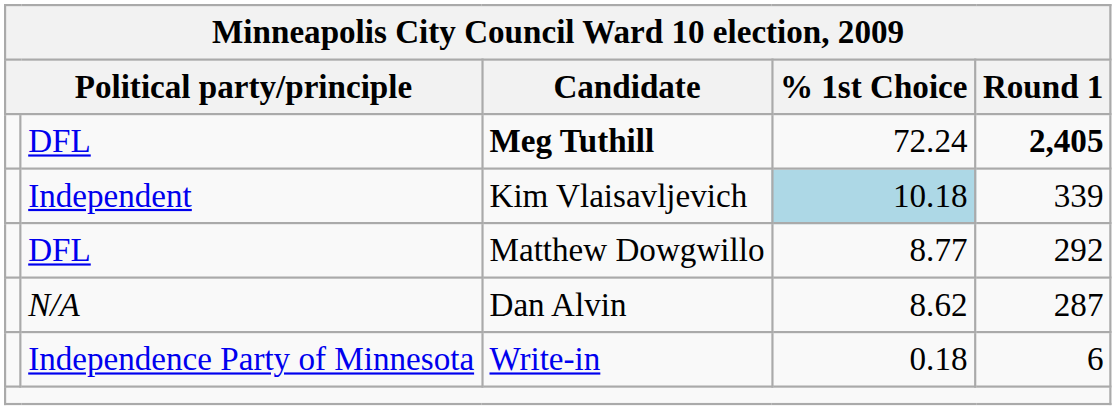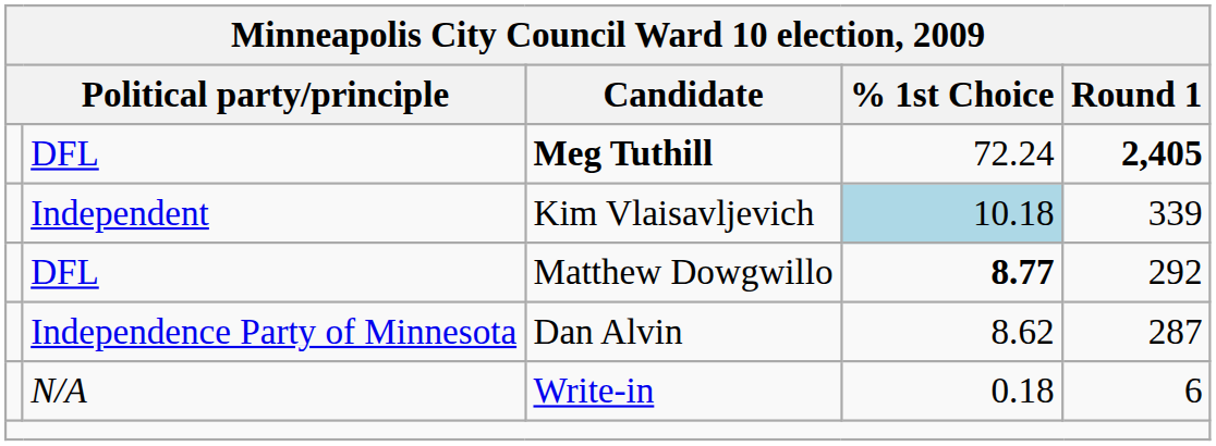Matthew Dowgwillo | % 1st Choice: normal -> bold
Dan Alvin | column 2: N/A -> Independence Party of Minnesota
Write-in | column 2: Independence Party of Minnesota -> N/A
